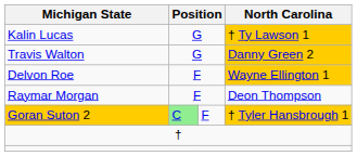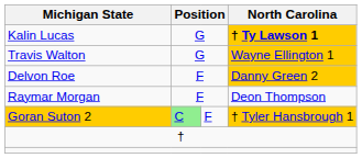Kalin Lucas | North Carolina: normal -> bold
Travis Walton | North Carolina: Danny Green 2 -> Wayne Ellington 1
Delvon Roe | North Carolina: Wayne Ellington 1 -> Danny Green 2
